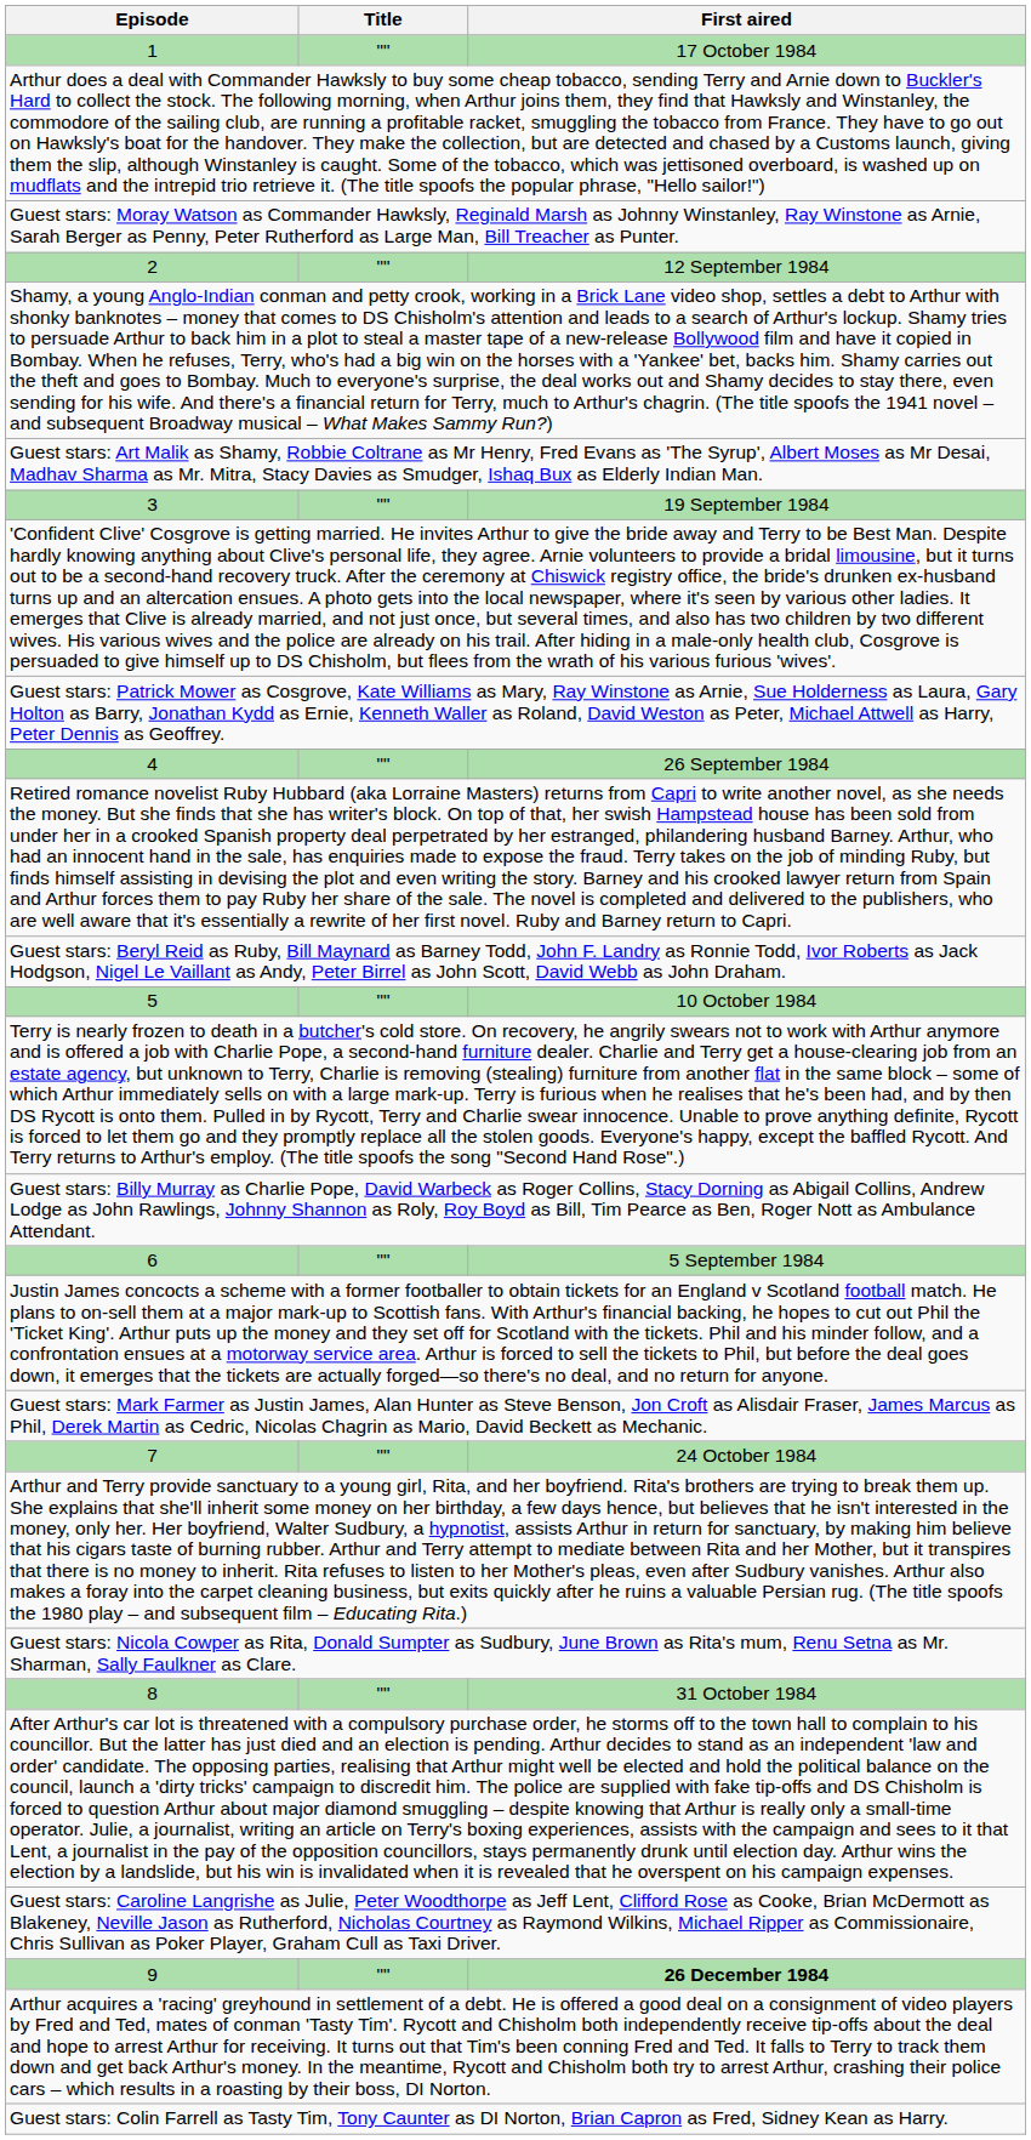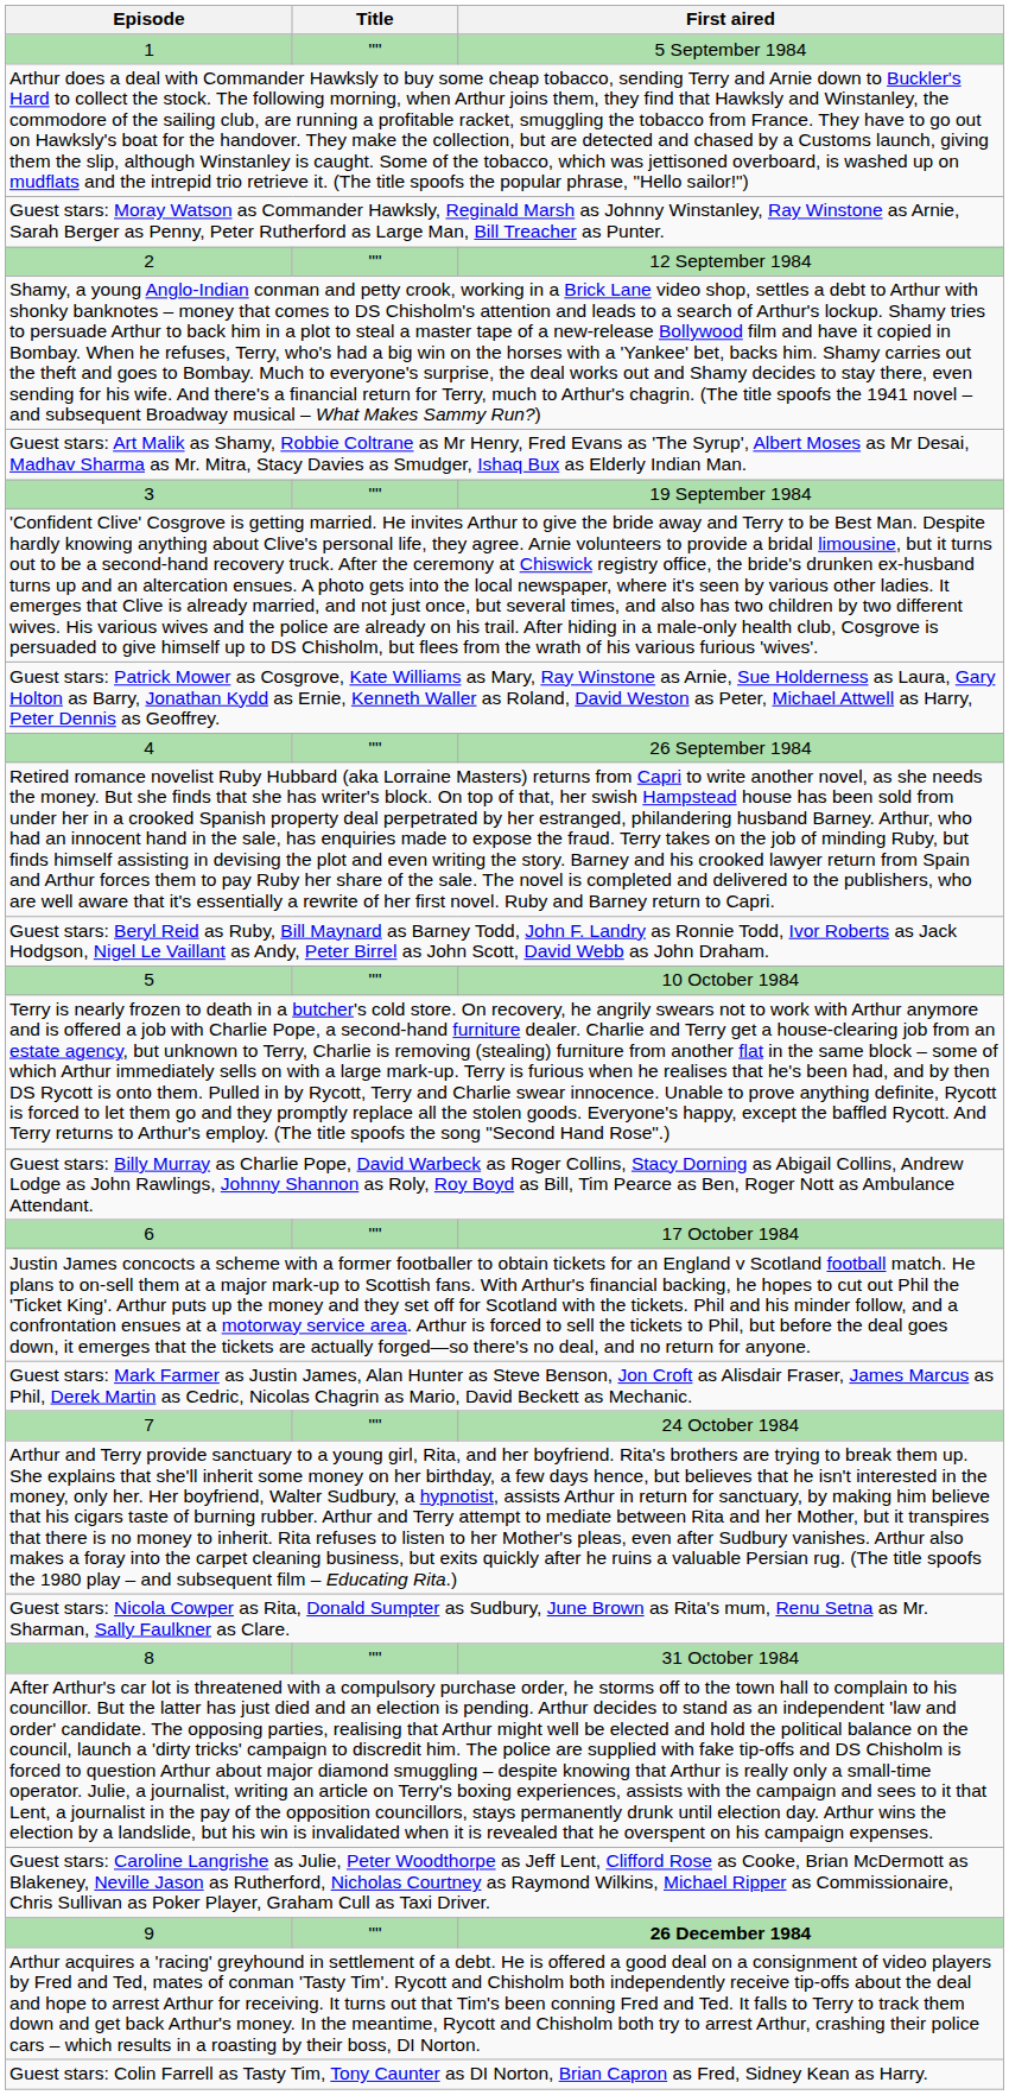1 | First aired: 17 October 1984 -> 5 September 1984
6 | First aired: 5 September 1984 -> 17 October 1984
